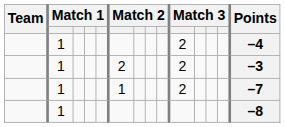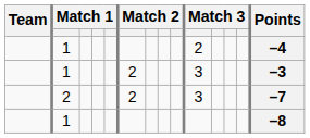row 4 | column 10: 2 -> 3
row 5 | column 2: 1 -> 2
row 5 | column 6: 1 -> 2
row 5 | column 10: 2 -> 3
